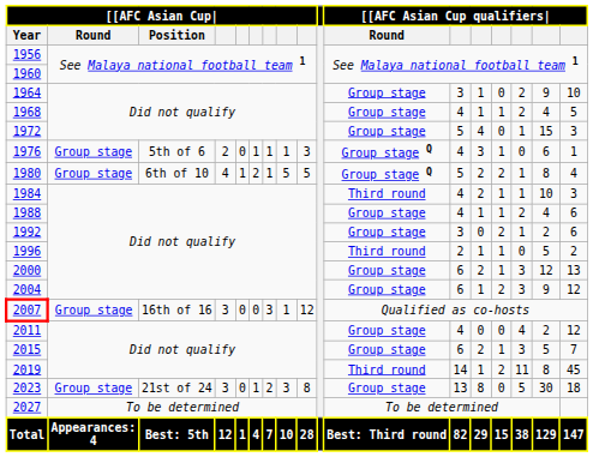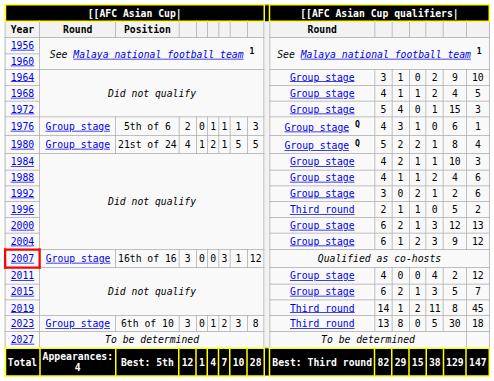1980 | [[AFC Asian Cup| / Position: 6th of 10 -> 21st of 24
1984 | [[AFC Asian Cup qualifiers| / Round: Third round -> Group stage
2023 | [[AFC Asian Cup| / Position: 21st of 24 -> 6th of 10
2023 | [[AFC Asian Cup qualifiers| / Round: Group stage -> Third round
